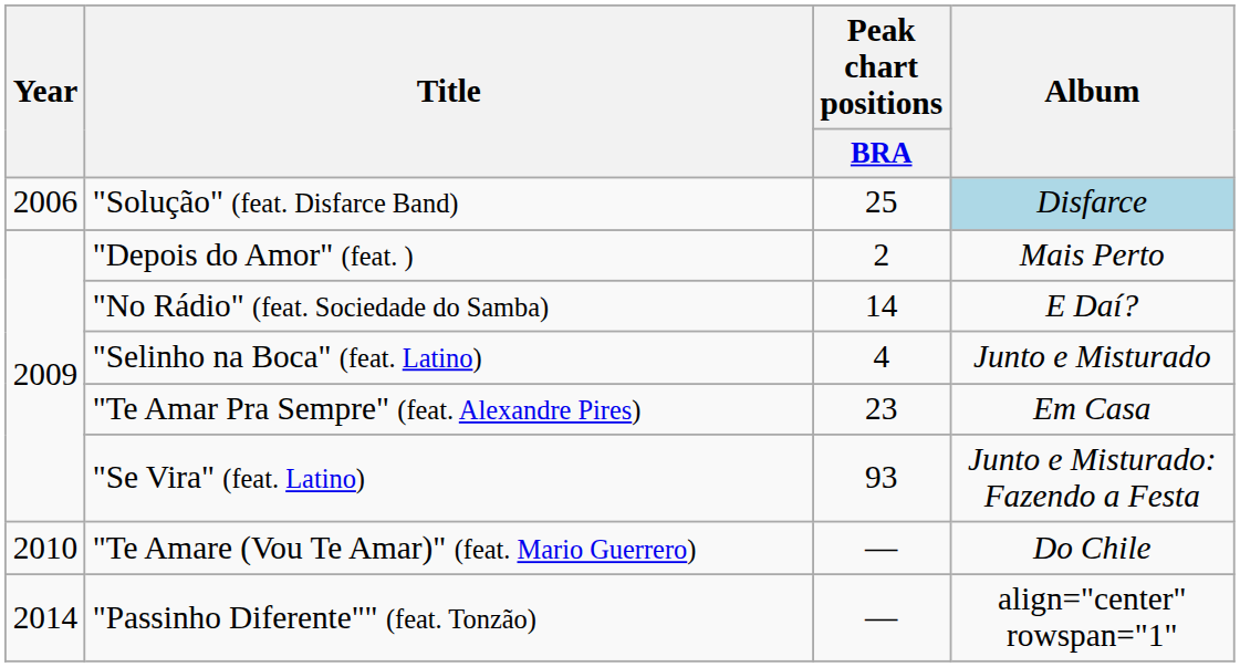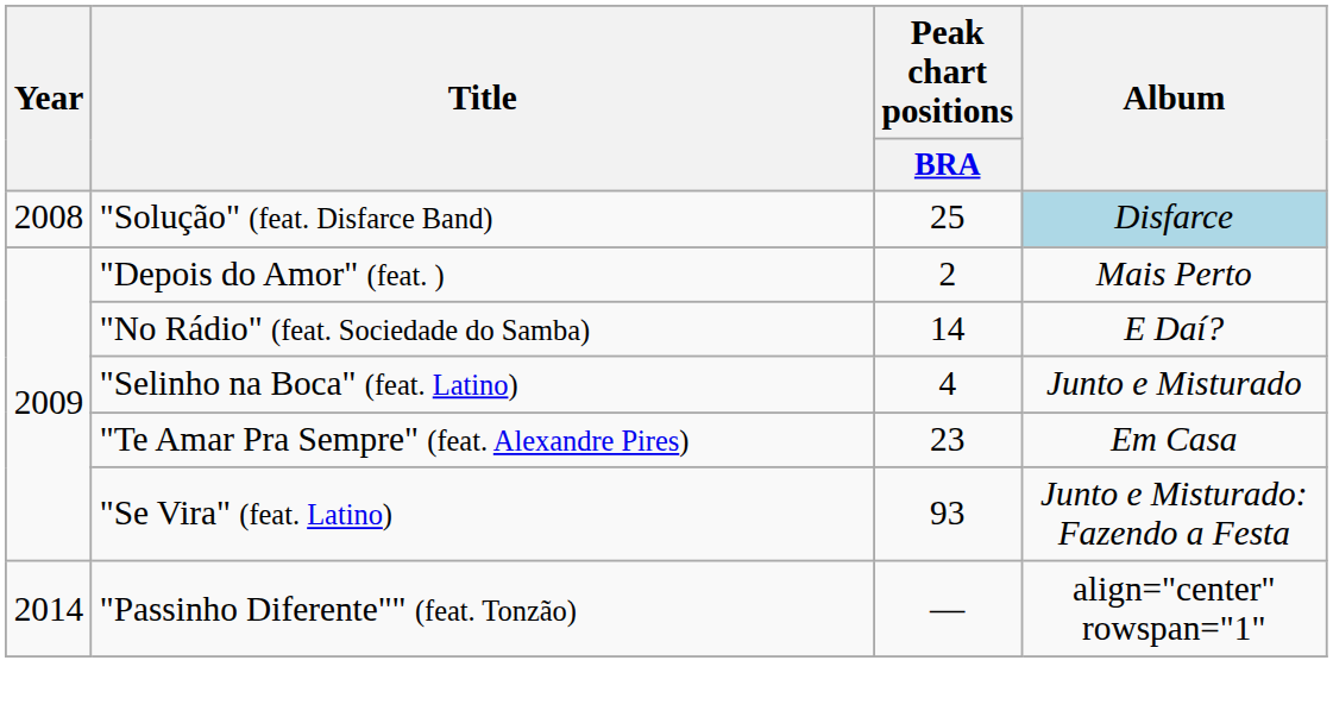"Solução" (feat. Disfarce Band) | Year: 2006 -> 2008
- row: 2010 | "Te Amare (Vou Te Amar)" (feat. Mario Guerrero) | — | Do Chile
